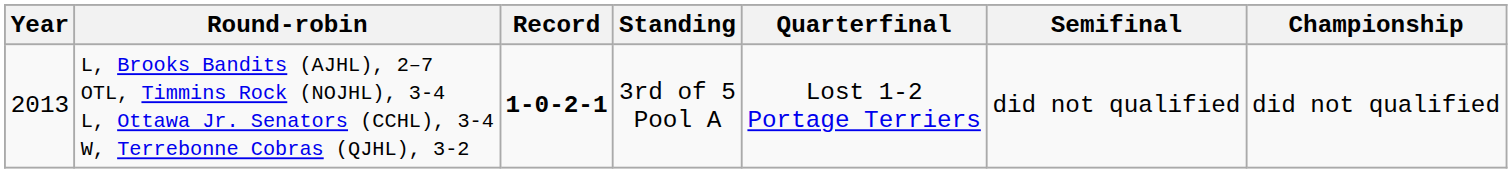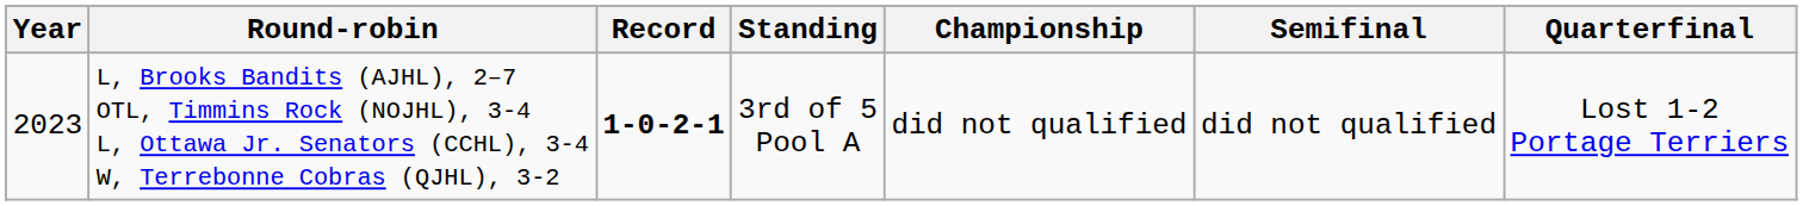columns swapped: Quarterfinal <-> Championship
row 2 | Year: 2013 -> 2023
